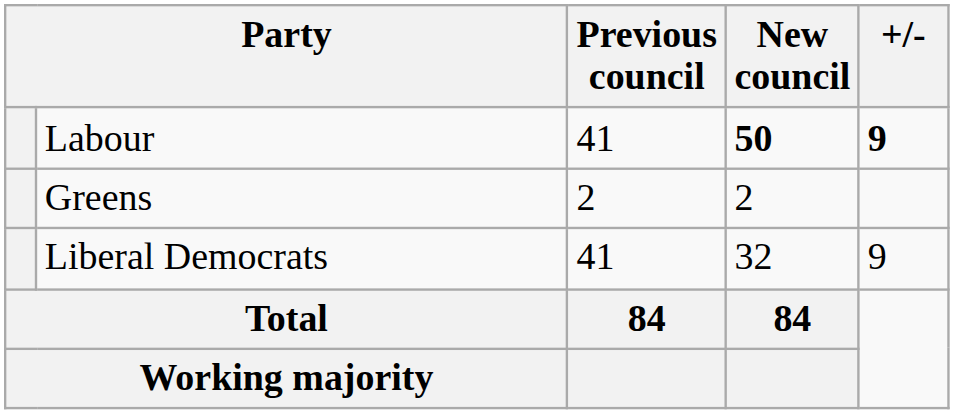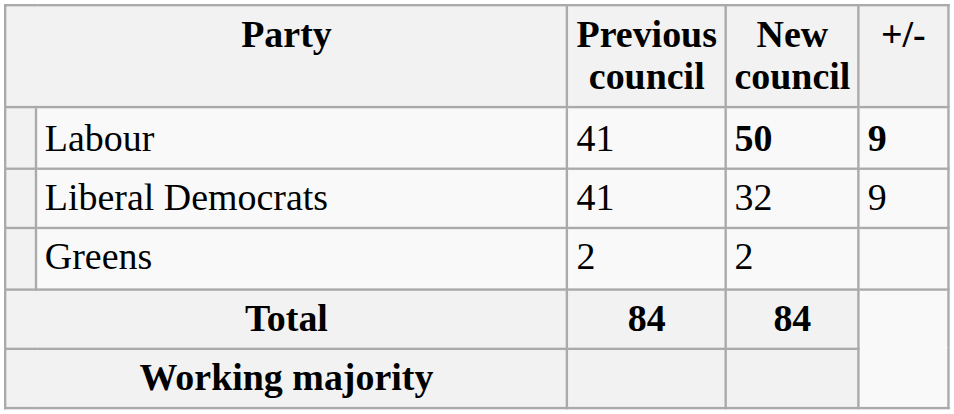rows swapped: Liberal Democrats <-> Greens
